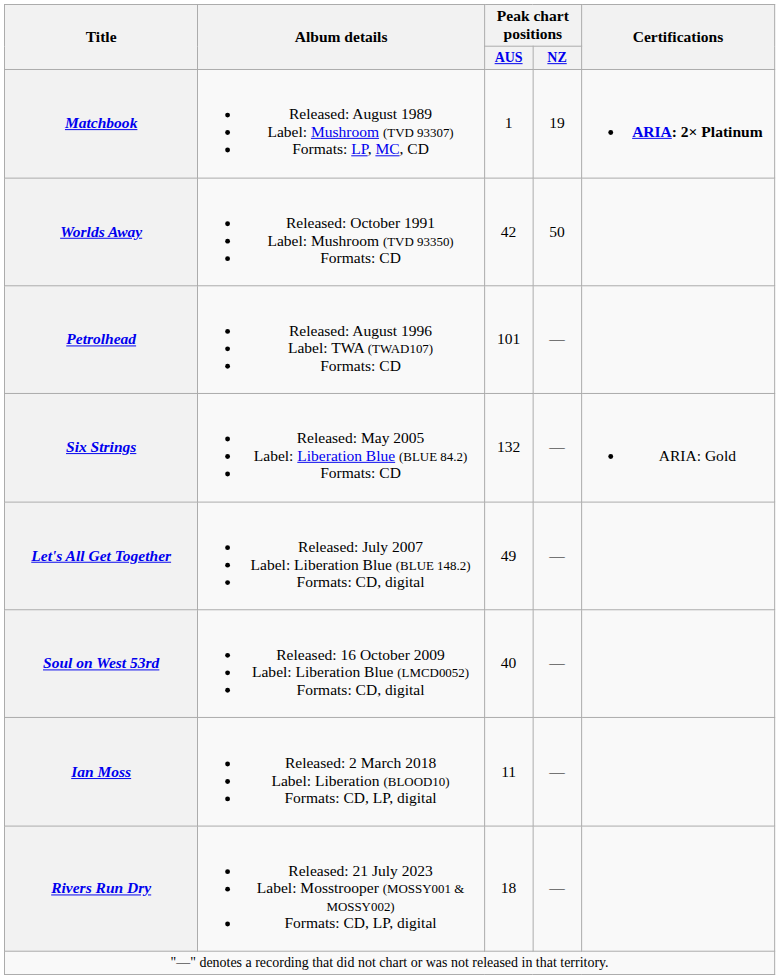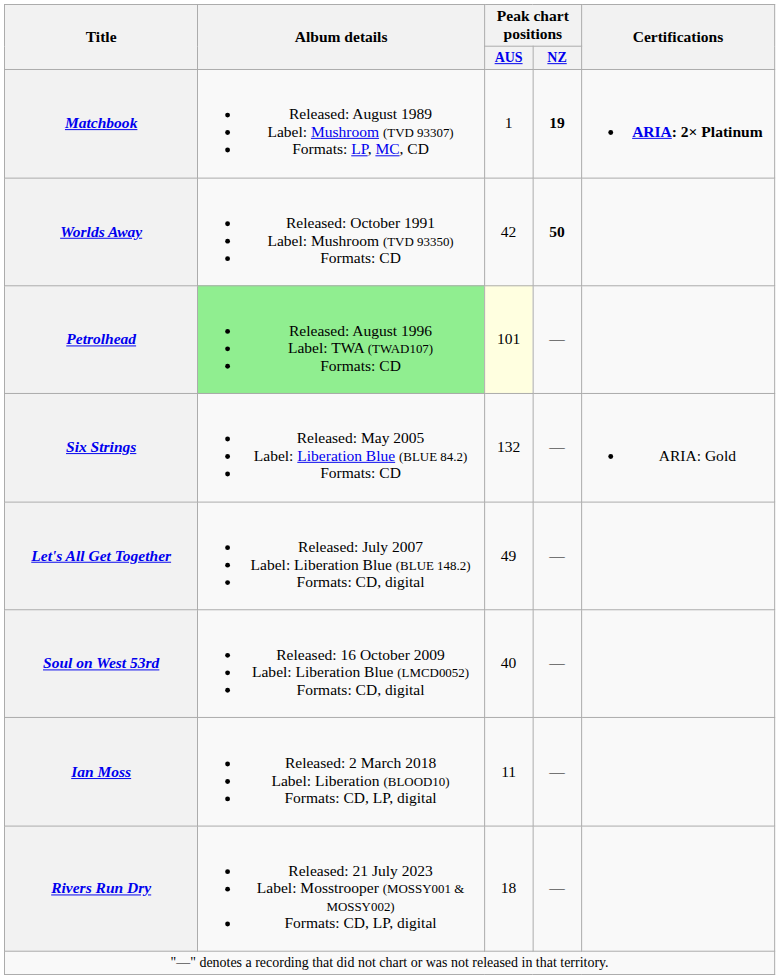Matchbook | Peak chart positions / NZ: normal -> bold
Worlds Away | Peak chart positions / NZ: normal -> bold
Petrolhead | Album details: no background -> lightgreen background
Petrolhead | Peak chart positions / AUS: no background -> lightyellow background
